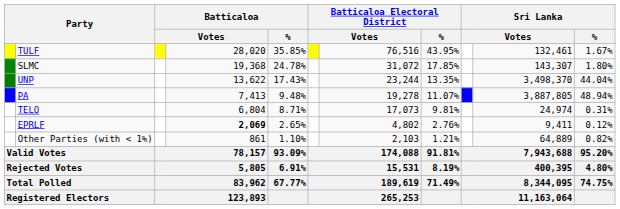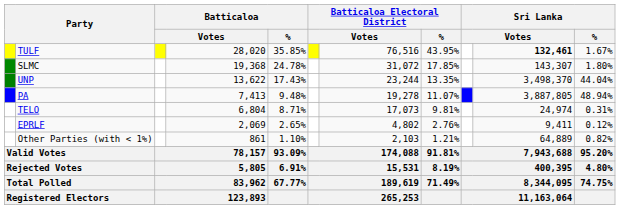TULF | column 10: normal -> bold
EPRLF | column 4: bold -> normal
